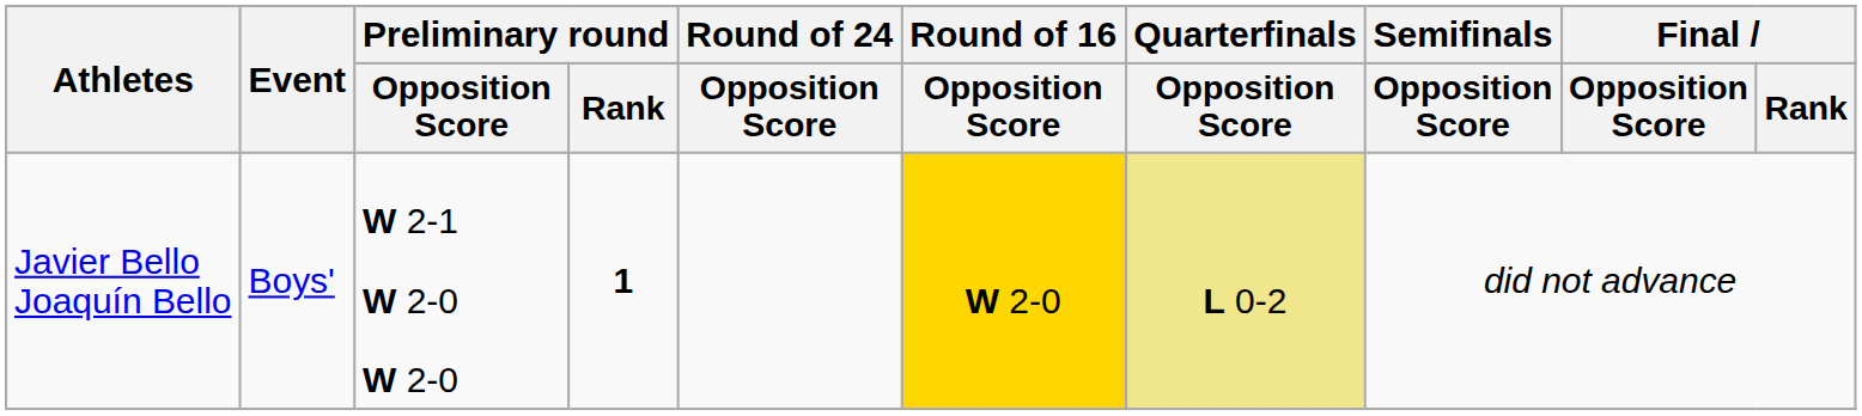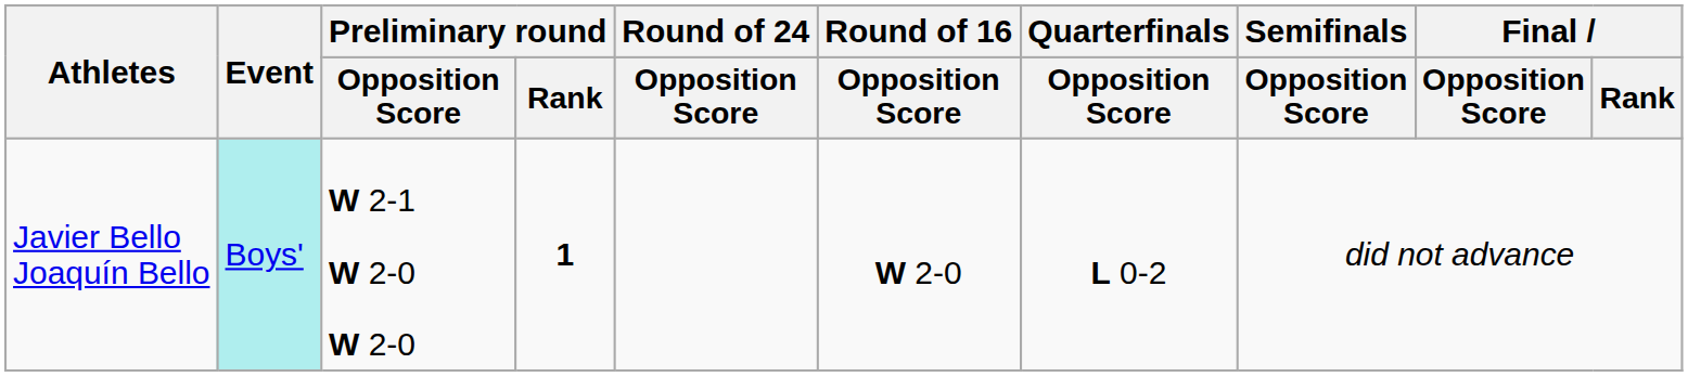Javier Bello Joaquín Bello | Event: no background -> paleturquoise background
Javier Bello Joaquín Bello | Round of 16 / Opposition Score: gold background -> no background
Javier Bello Joaquín Bello | Quarterfinals / Opposition Score: khaki background -> no background
